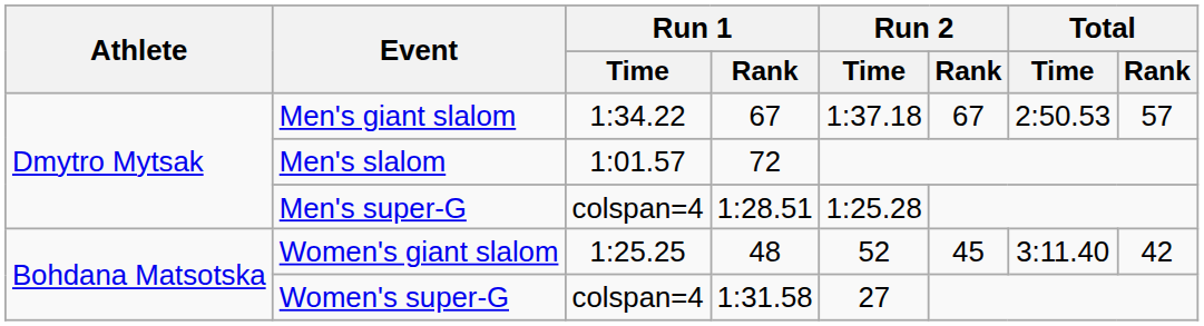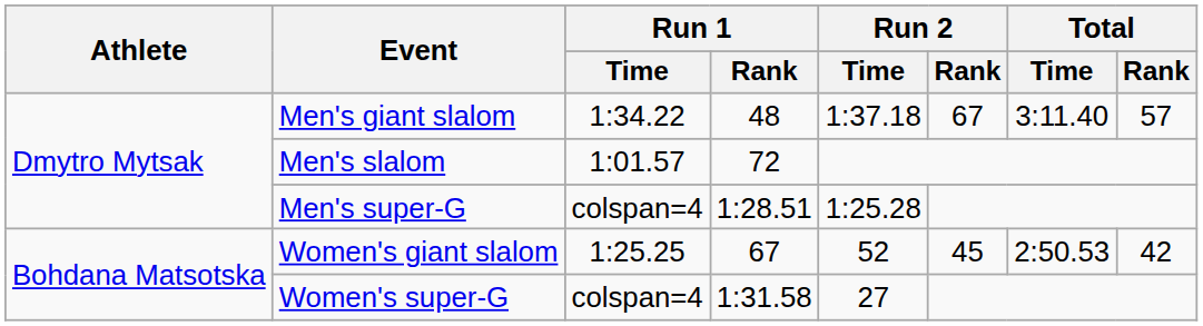Men's giant slalom | Run 1 / Rank: 67 -> 48
Men's giant slalom | Total / Time: 2:50.53 -> 3:11.40
Women's giant slalom | Run 1 / Rank: 48 -> 67
Women's giant slalom | Total / Time: 3:11.40 -> 2:50.53
